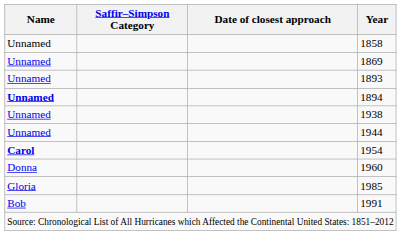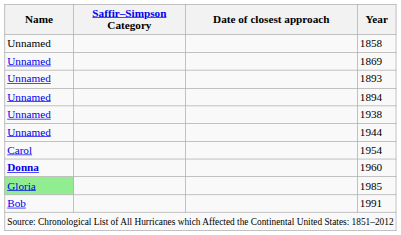1894 | Name: bold -> normal
1954 | Name: bold -> normal
1960 | Name: normal -> bold
1985 | Name: no background -> lightgreen background
